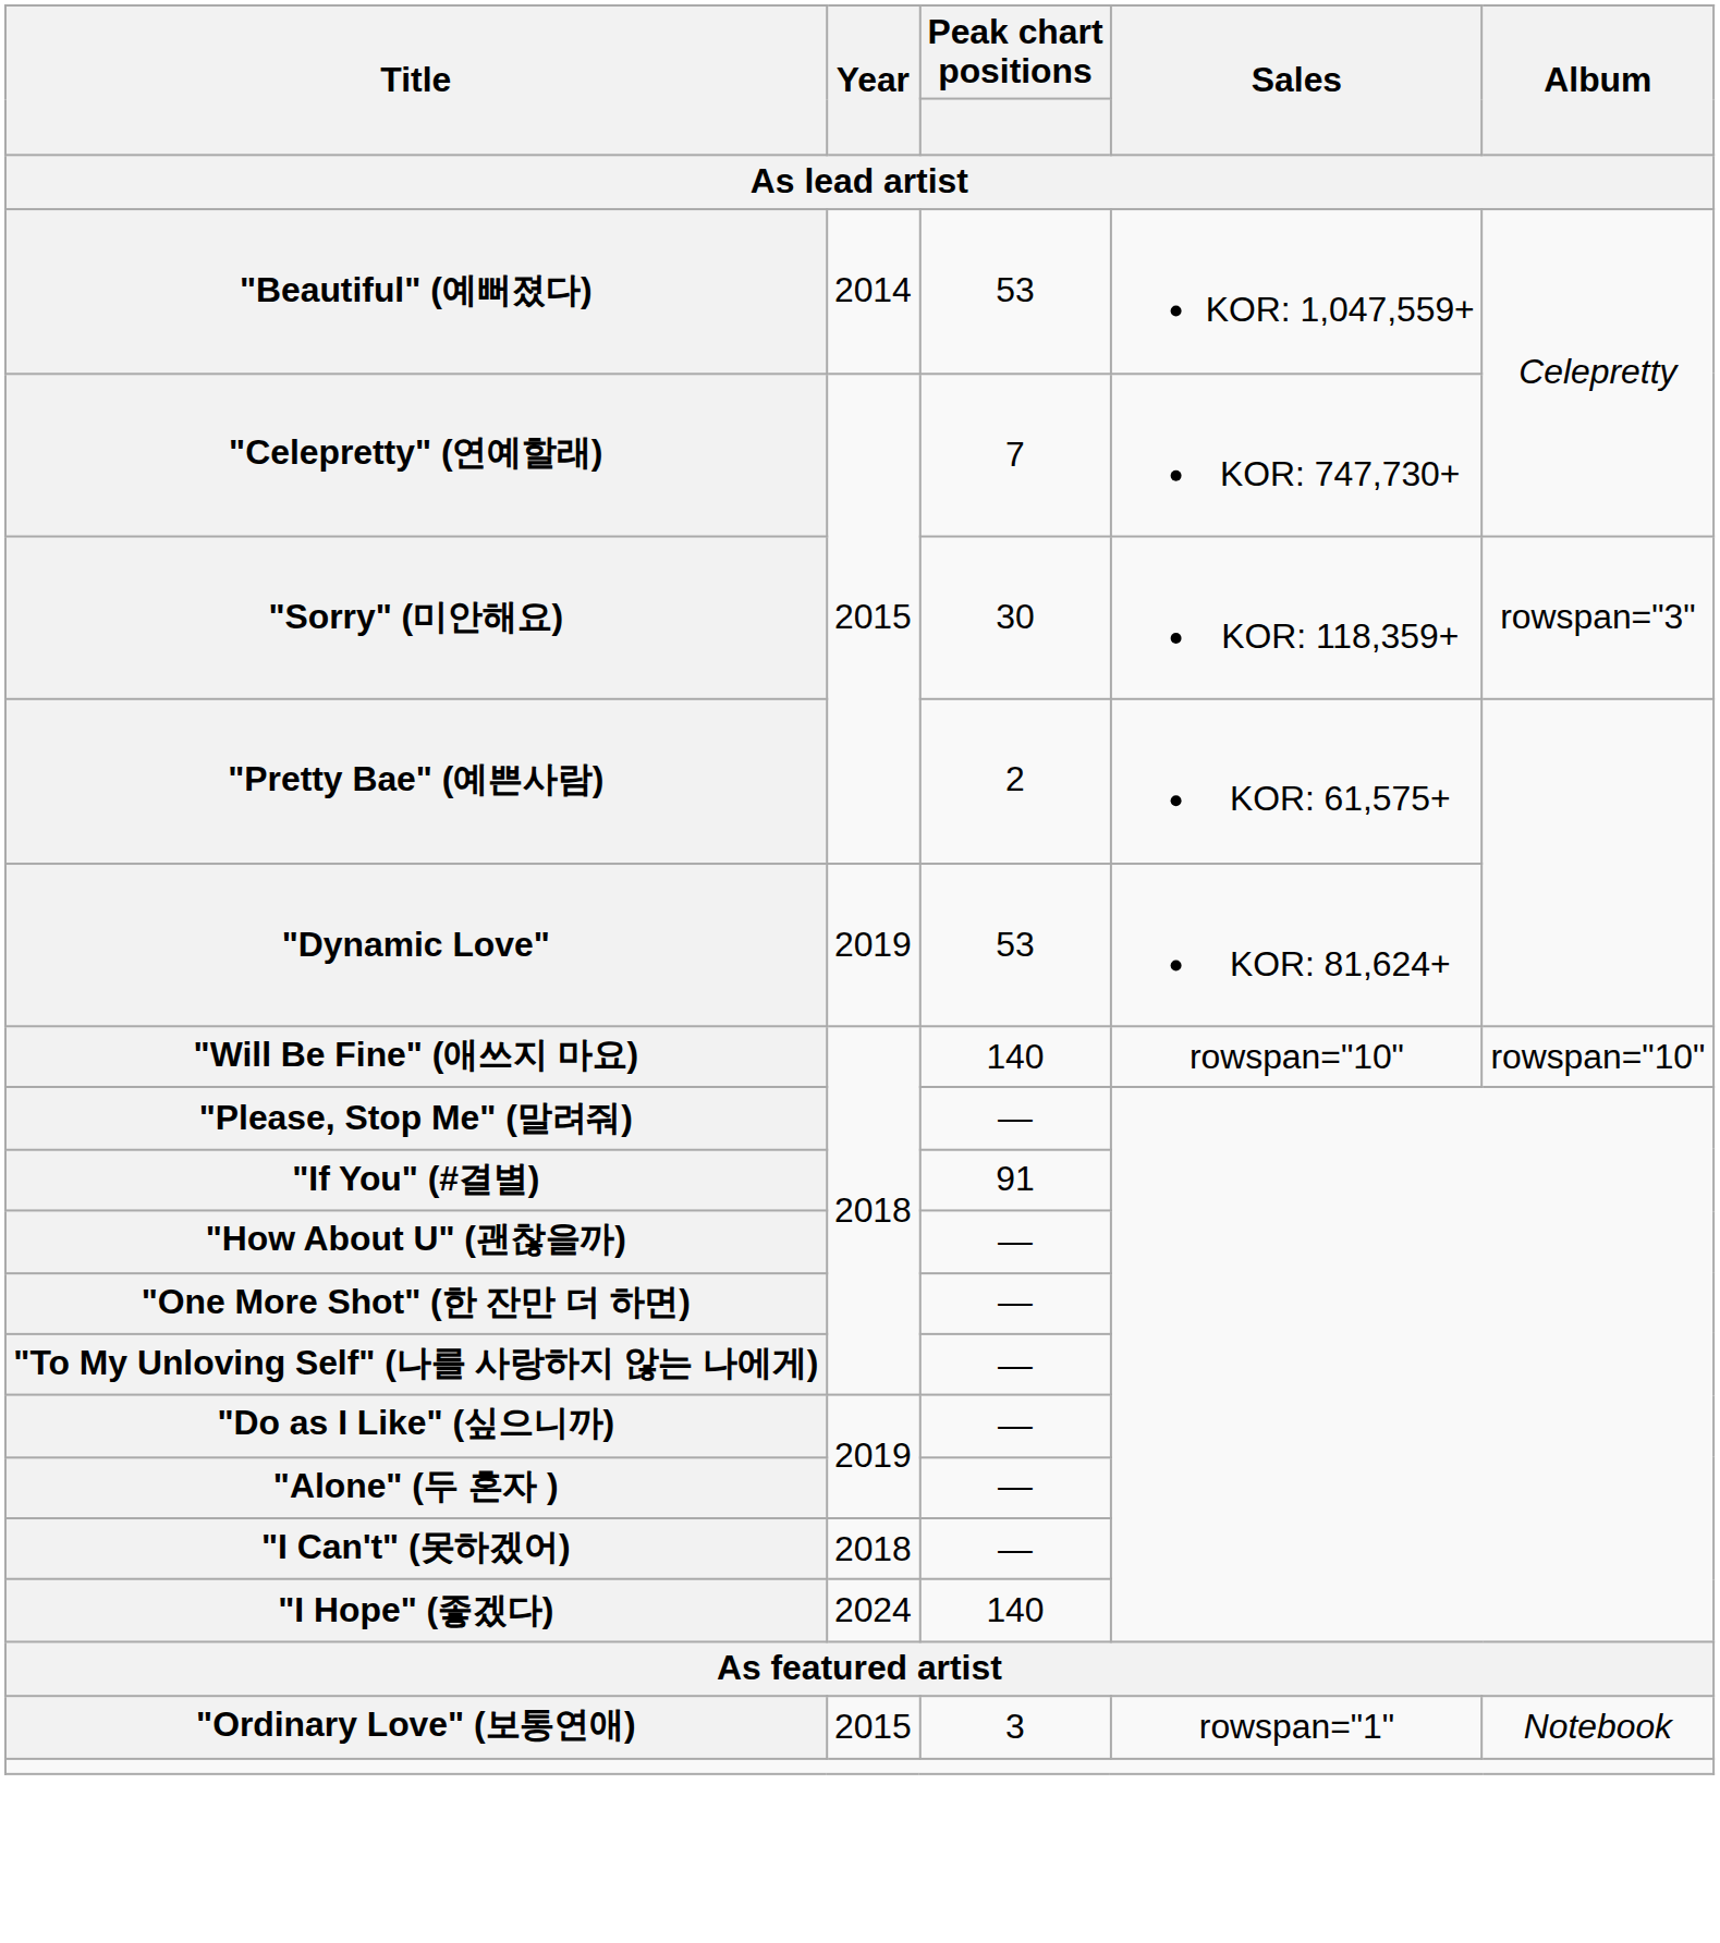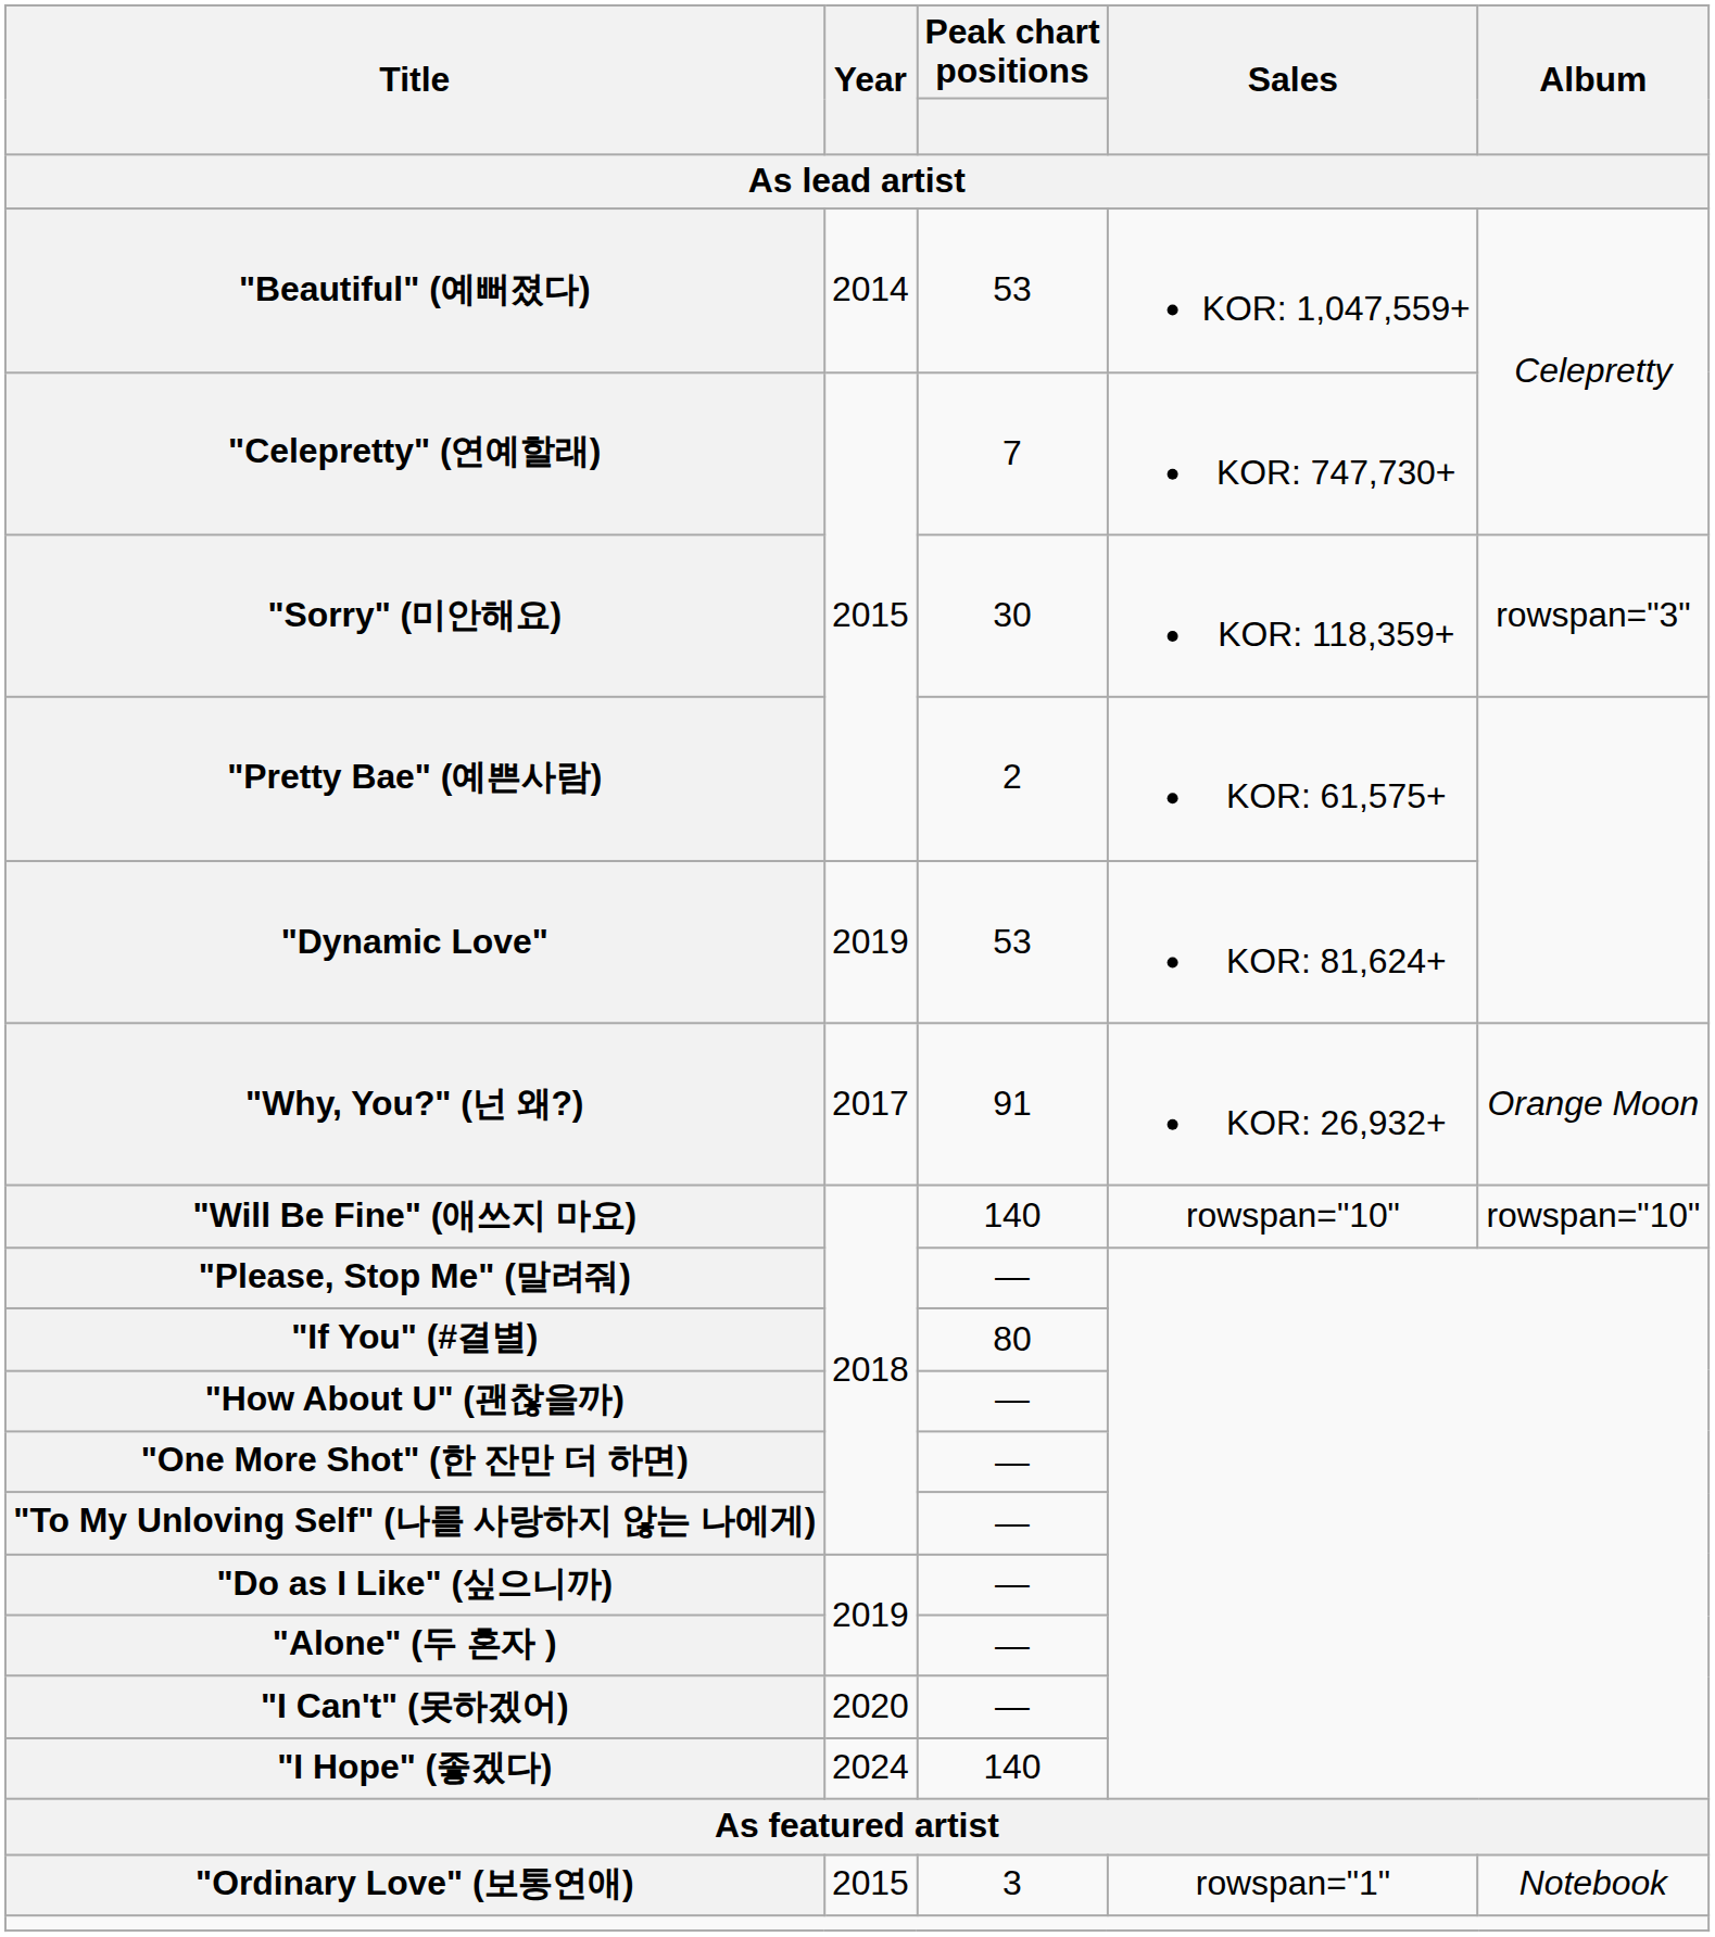+ row: "Why, You?" (넌 왜?) | 2017 | 91 | KOR: 26,932+ | Orange Moon
"If You" (#결별) | Peak chart positions: 91 -> 80
"I Can't" (못하겠어) | Year: 2018 -> 2020
